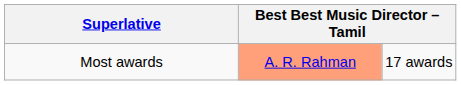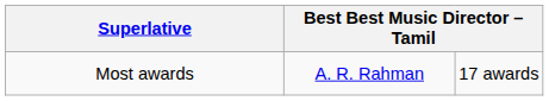Most awards | column 2: lightsalmon background -> no background
